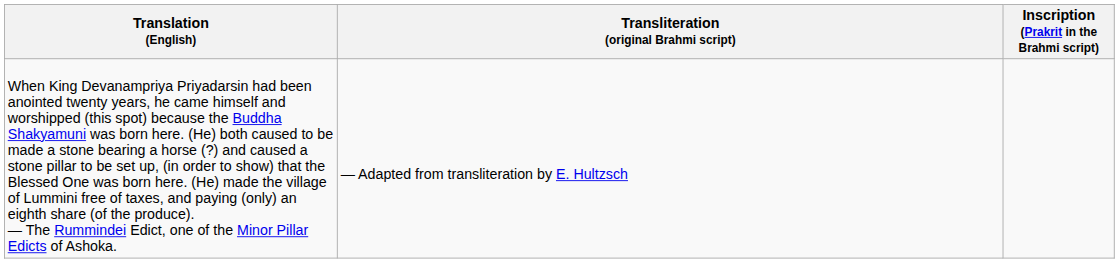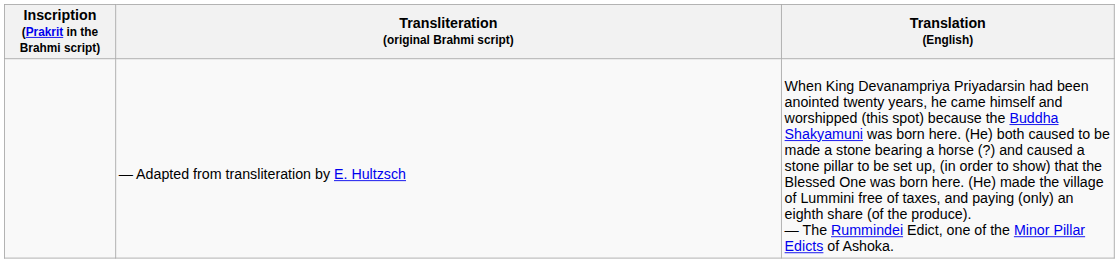columns swapped: Translation (English) <-> Inscription (Prakrit in the Brahmi script)
